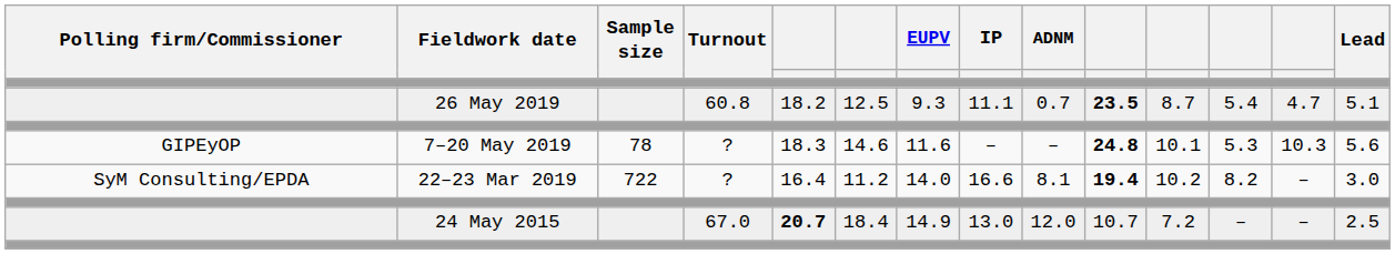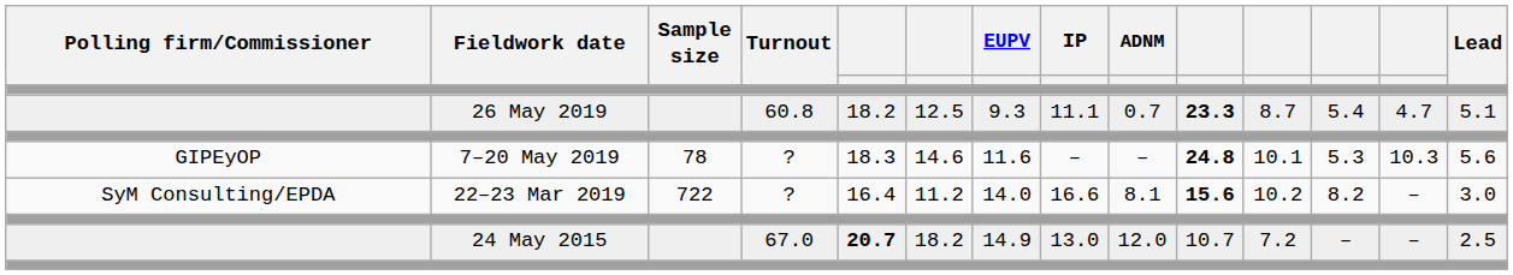26 May 2019 | column 10: 23.5 -> 23.3
22–23 Mar 2019 | column 10: 19.4 -> 15.6
24 May 2015 | column 6: 18.4 -> 18.2
